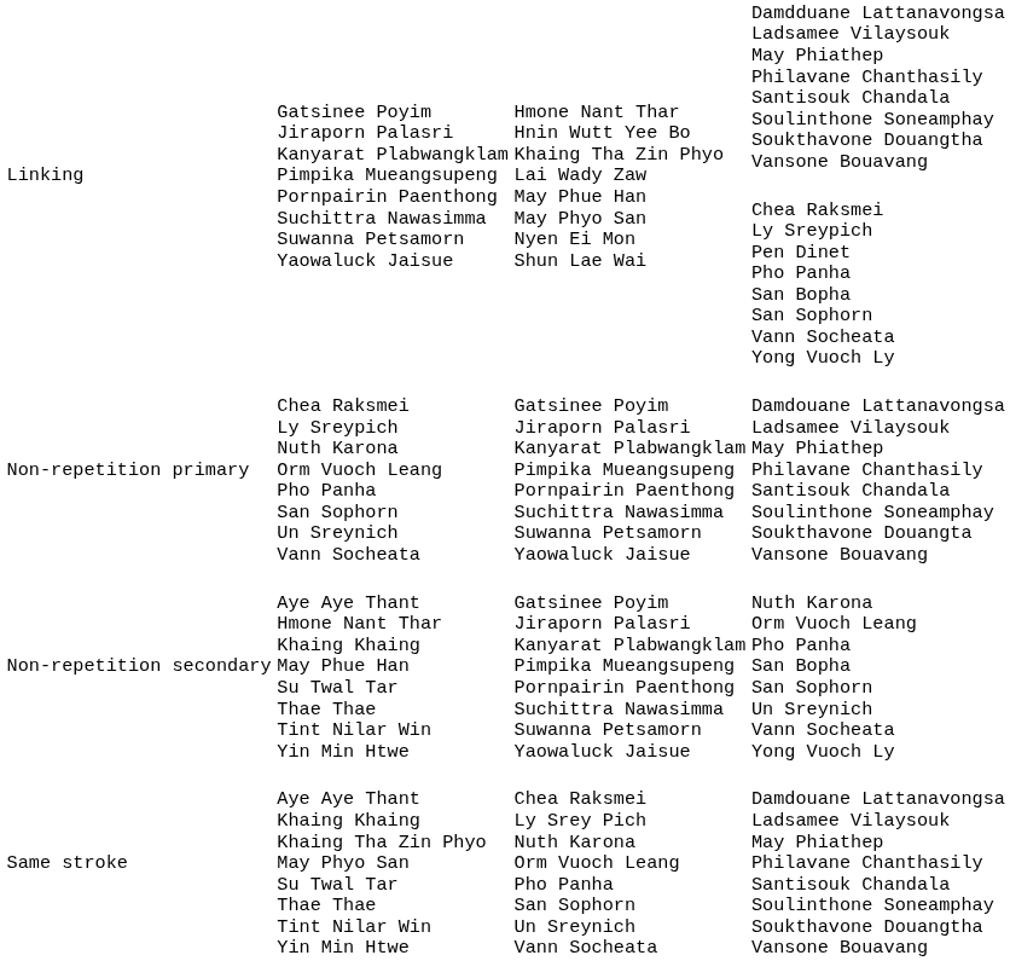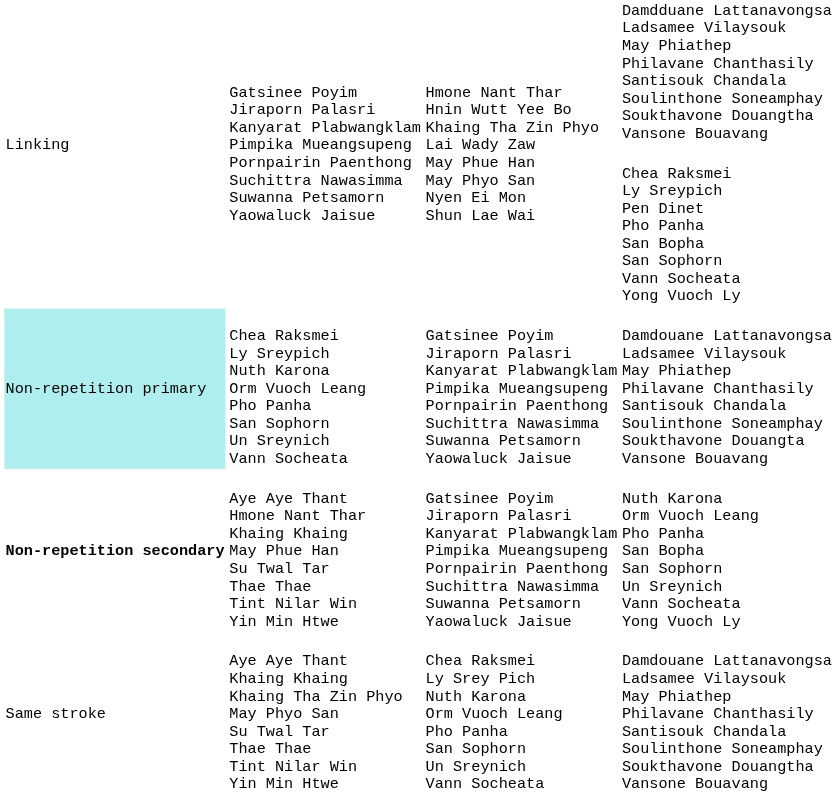Non-repetition primary | column 1: no background -> paleturquoise background
Non-repetition secondary | column 1: normal -> bold
